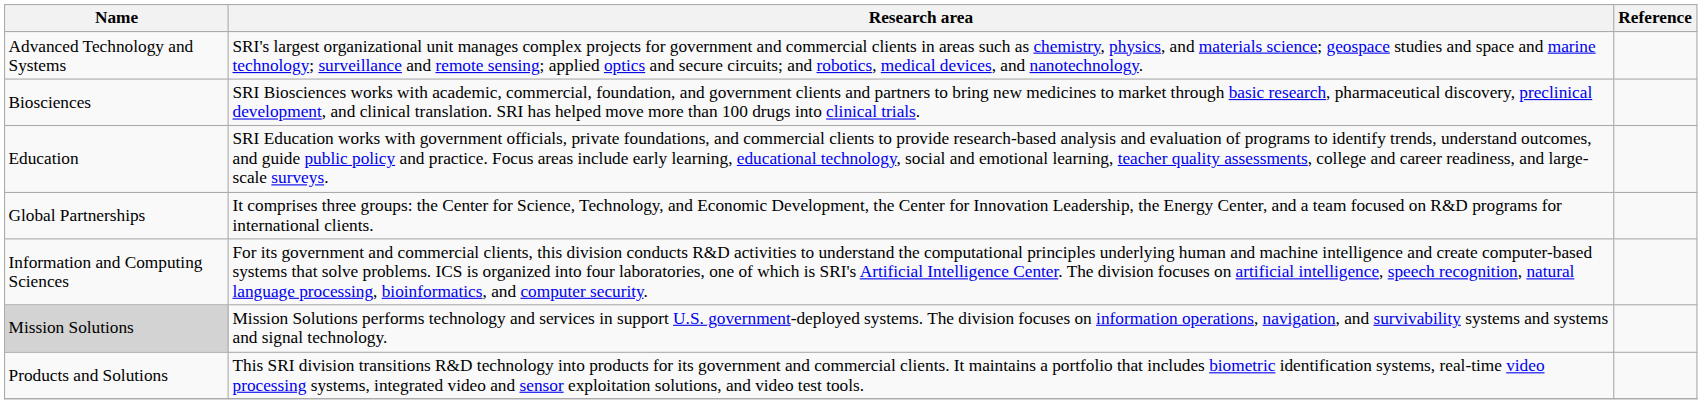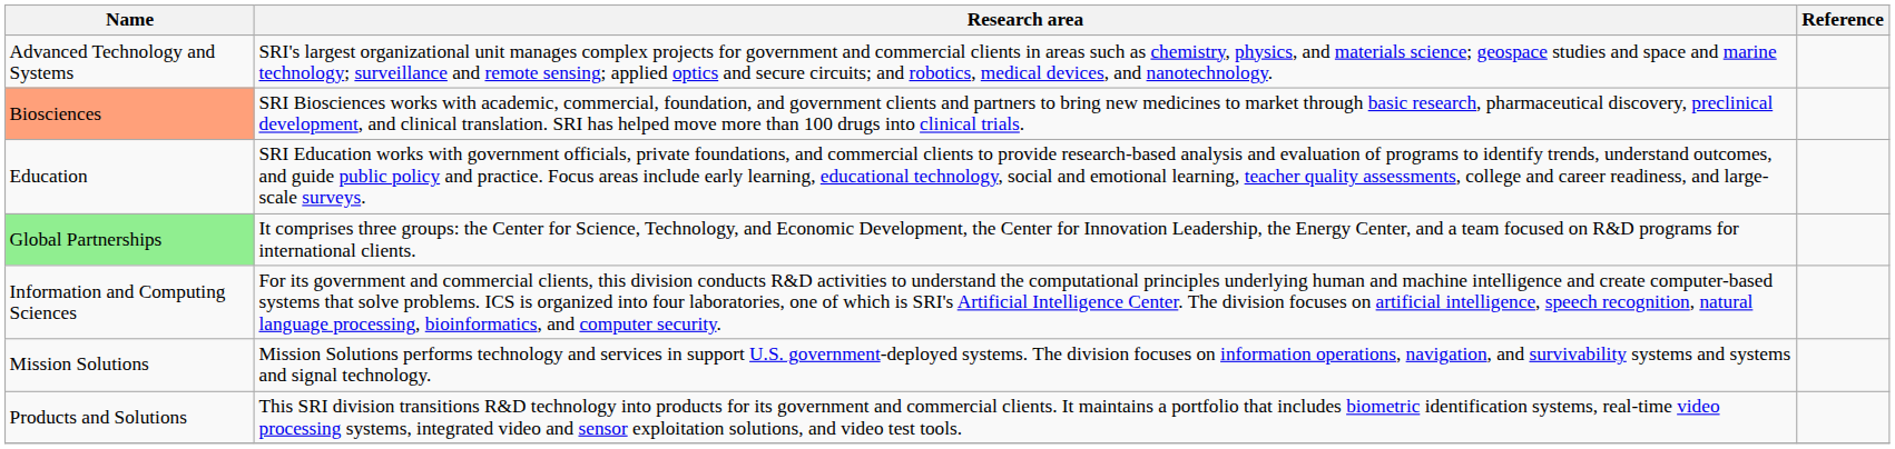Biosciences | Name: no background -> lightsalmon background
Global Partnerships | Name: no background -> lightgreen background
Mission Solutions | Name: lightgrey background -> no background
